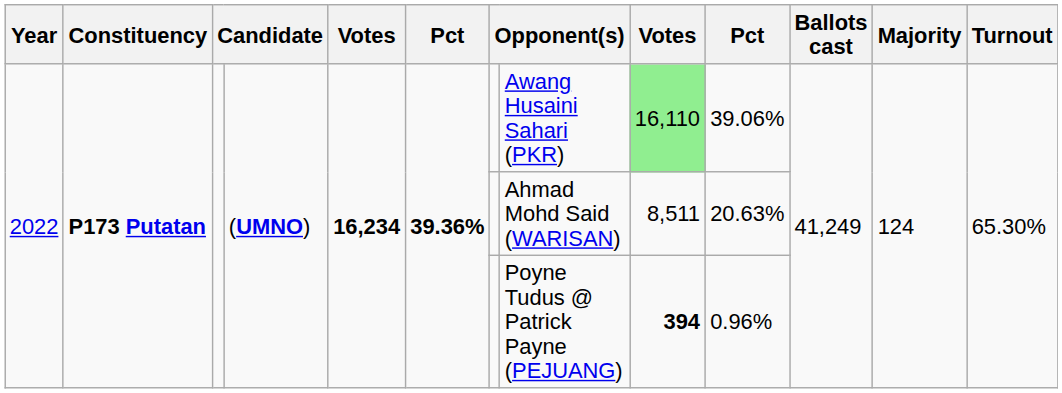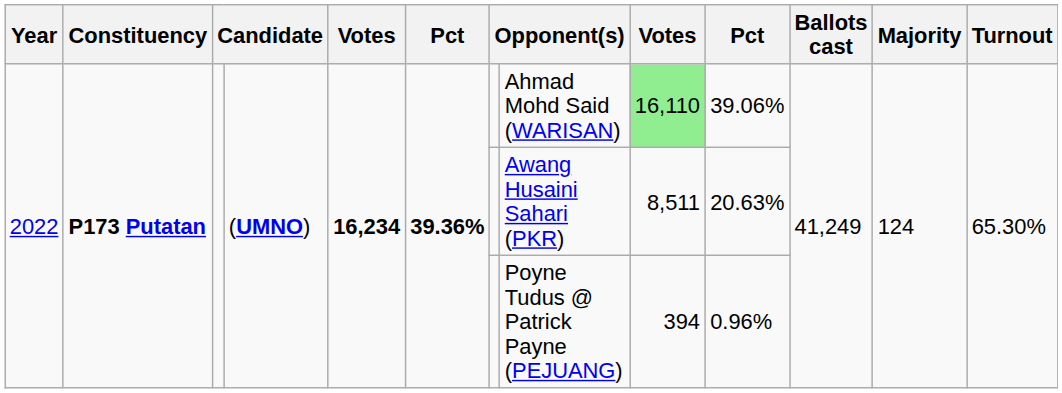row 2 | column 8: Awang Husaini Sahari (PKR) -> Ahmad Mohd Said (WARISAN)
row 3 | column 8: Ahmad Mohd Said (WARISAN) -> Awang Husaini Sahari (PKR)
row 4 | column 9: bold -> normal
